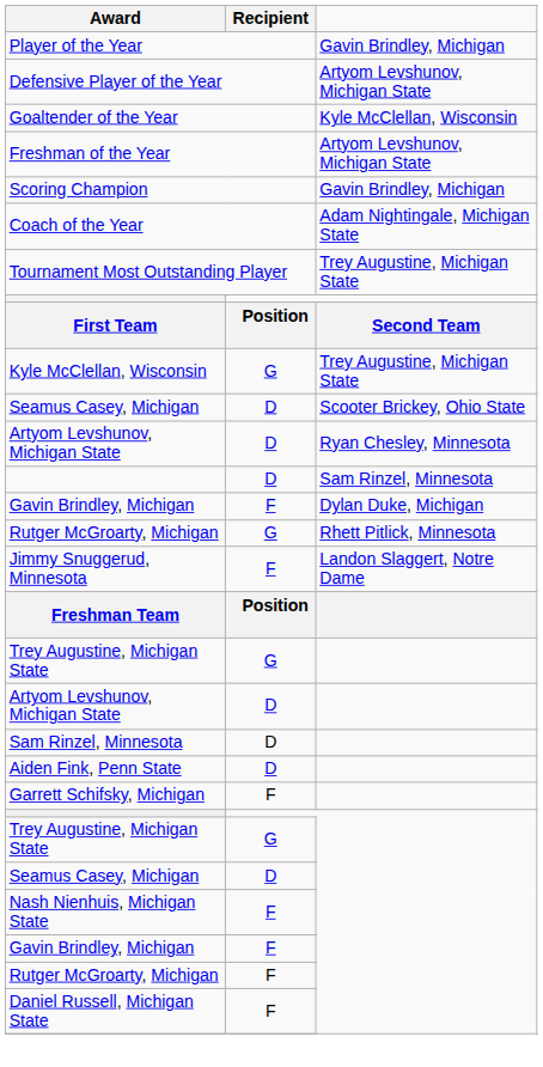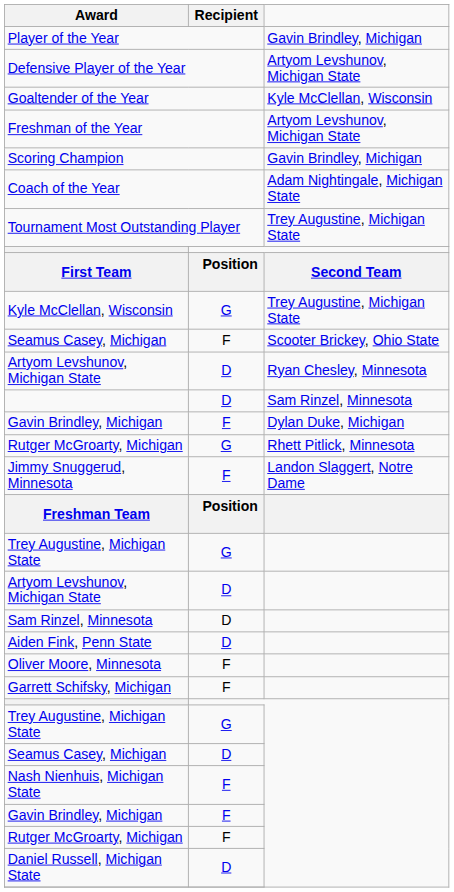Seamus Casey, Michigan / Scooter Brickey, Ohio State | Recipient: D -> F
+ row: Oliver Moore, Minnesota | F
Daniel Russell, Michigan State | Recipient: F -> D
